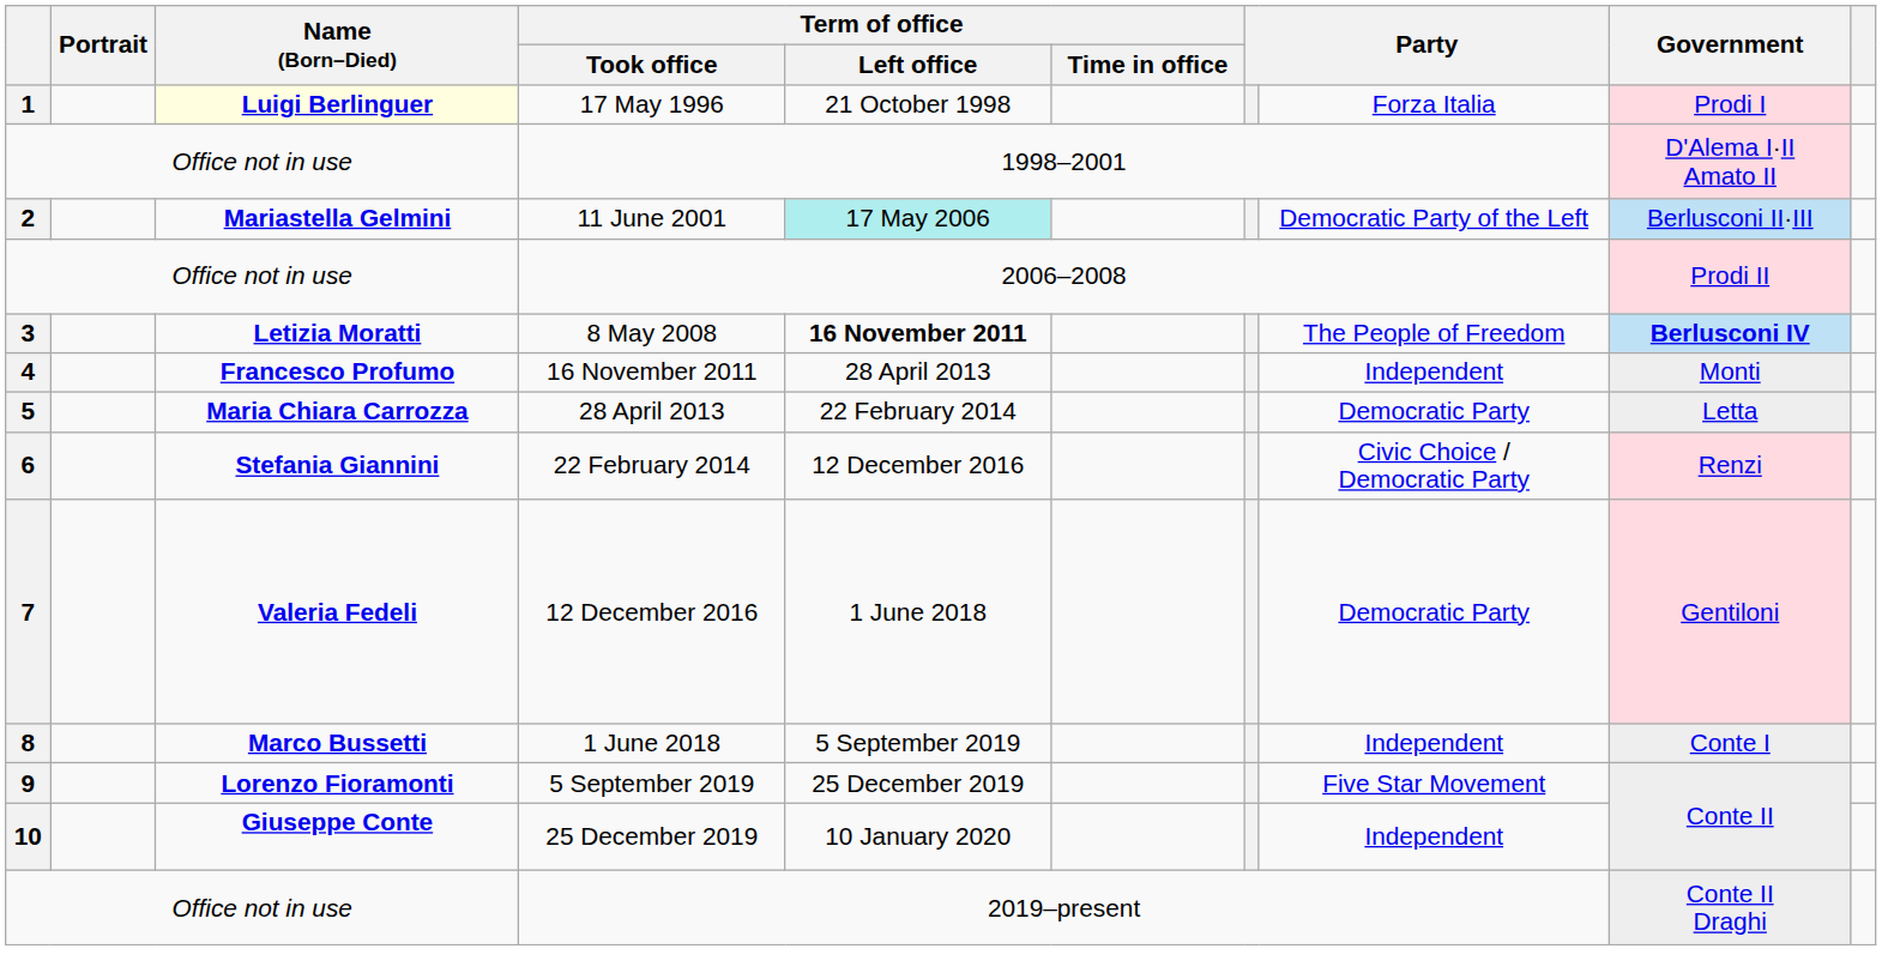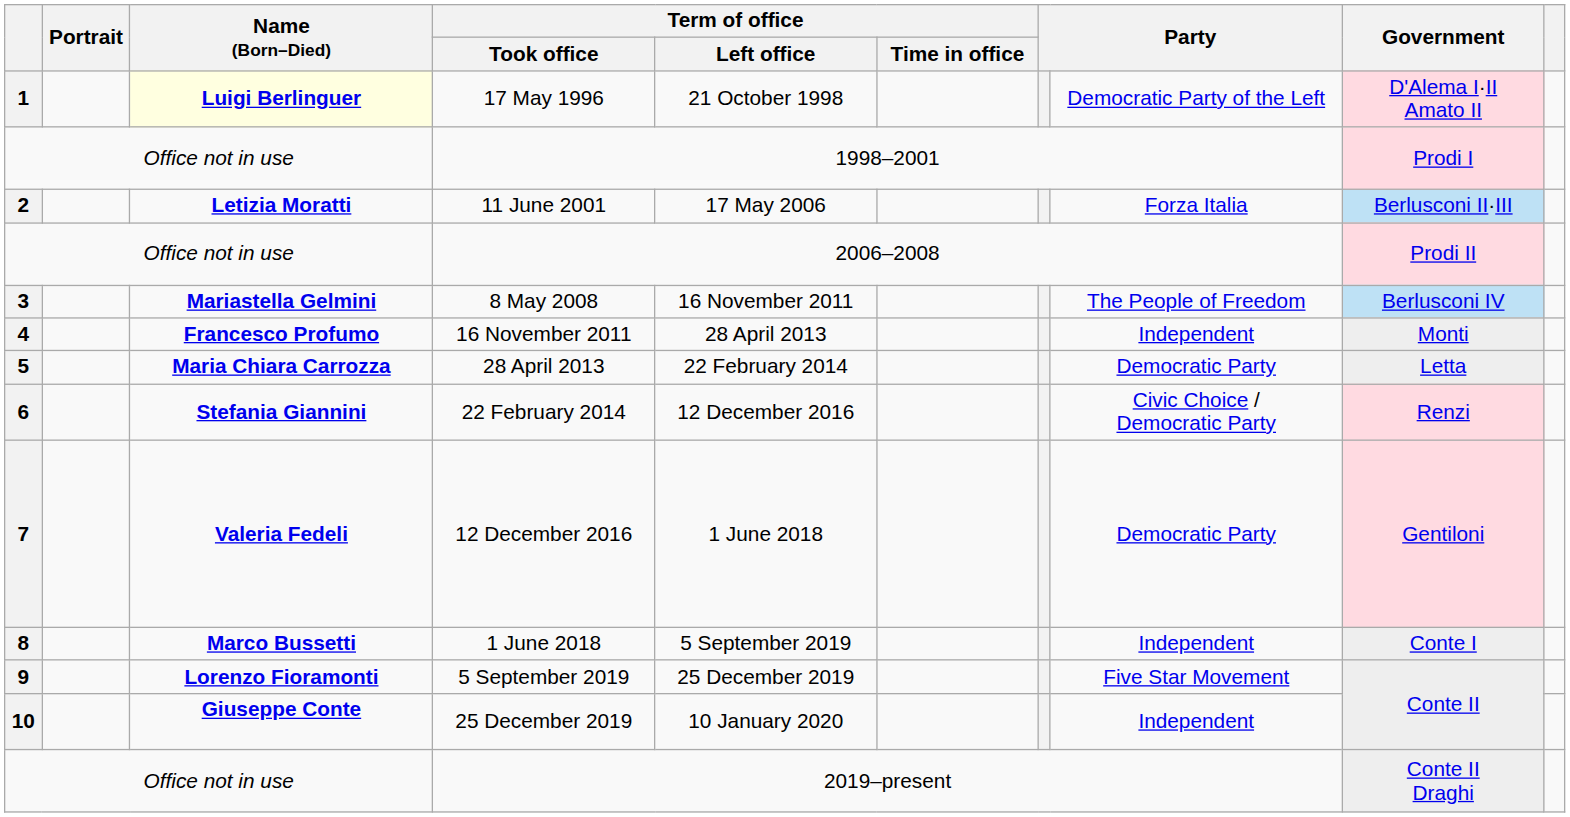17 May 1996 | column 8: Forza Italia -> Democratic Party of the Left
17 May 1996 | Government: Prodi I -> D'Alema I·II Amato II
1998–2001 | Government: D'Alema I·II Amato II -> Prodi I
11 June 2001 | Name (Born–Died): Mariastella Gelmini -> Letizia Moratti
11 June 2001 | Term of office / Left office: paleturquoise background -> no background
11 June 2001 | column 8: Democratic Party of the Left -> Forza Italia
8 May 2008 | Name (Born–Died): Letizia Moratti -> Mariastella Gelmini
8 May 2008 | Term of office / Left office: bold -> normal
8 May 2008 | Government: bold -> normal
